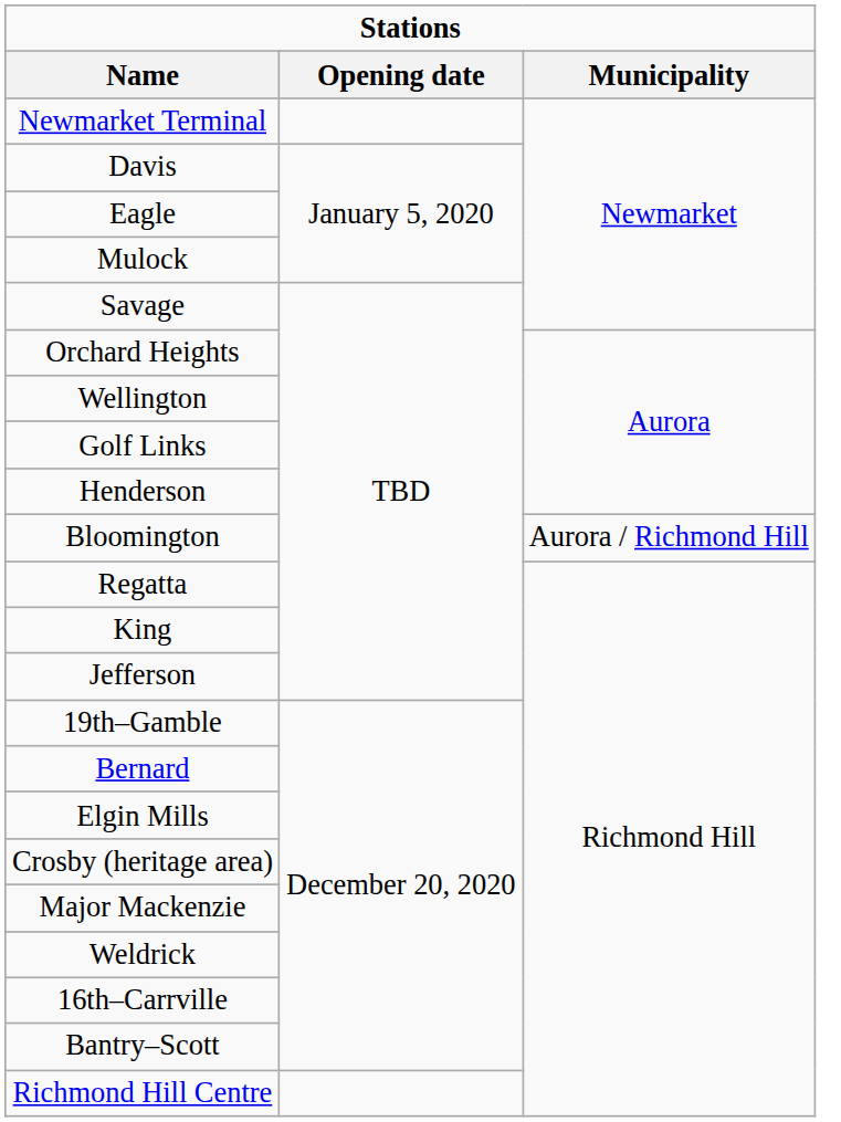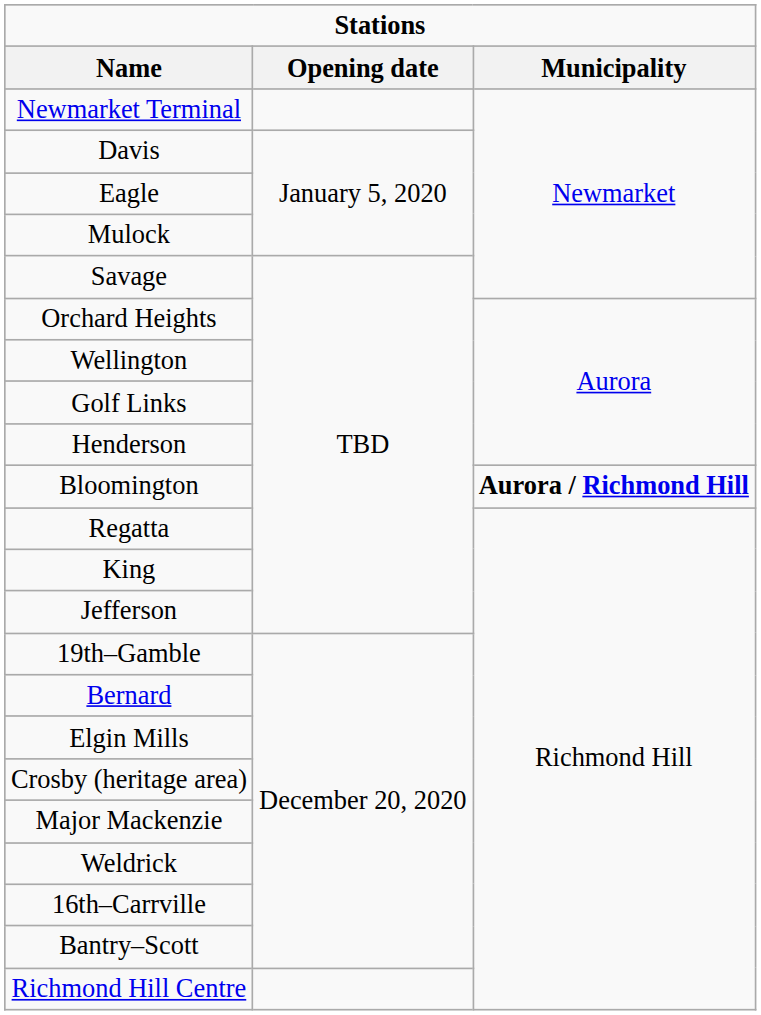Bloomington | Municipality: normal -> bold
